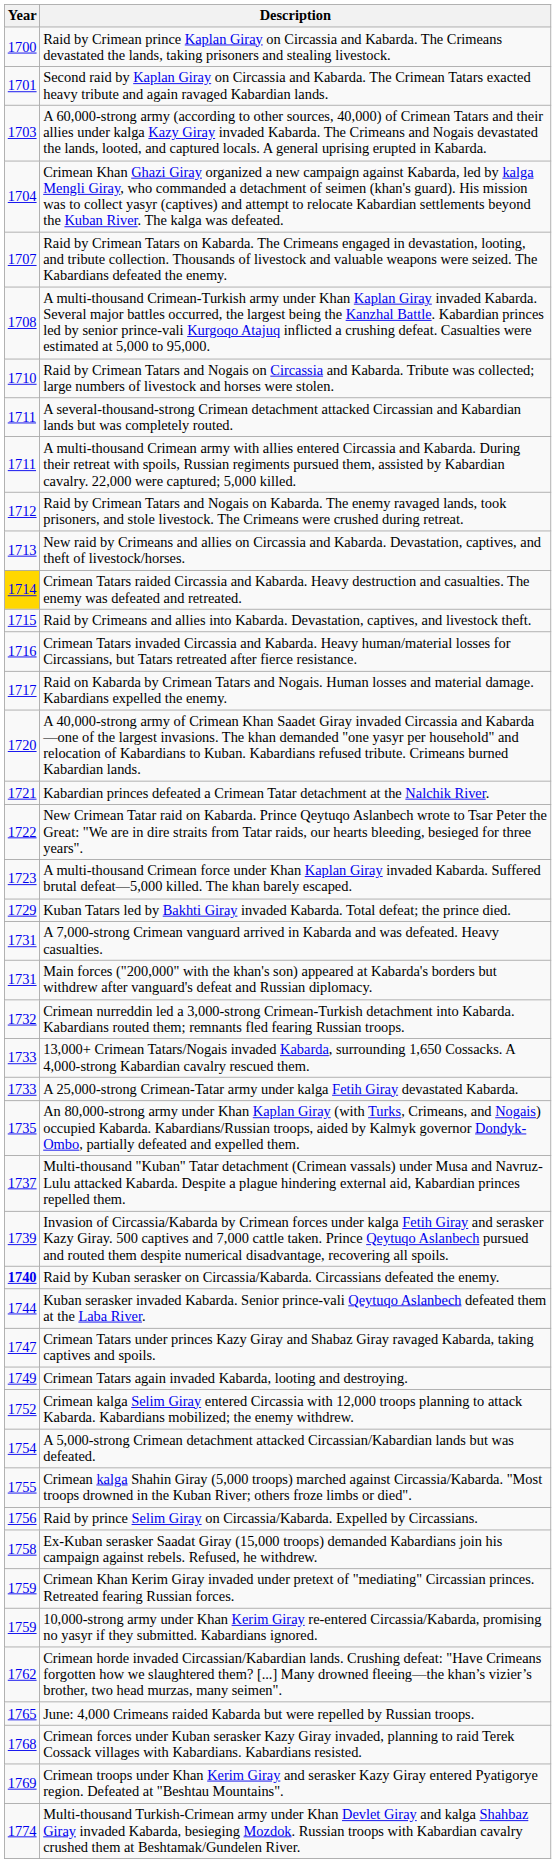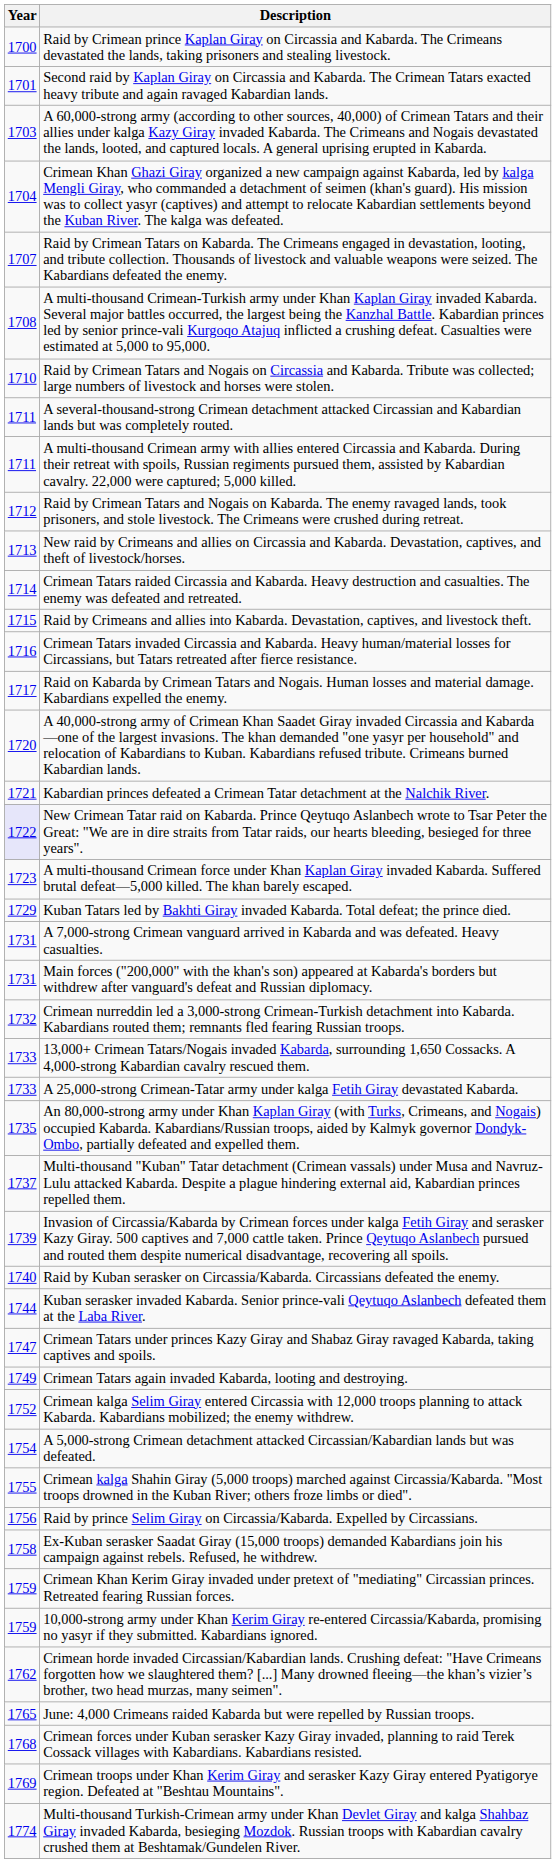row 13 | Year: gold background -> no background
row 19 | Year: no background -> lavender background
row 30 | Year: bold -> normal
